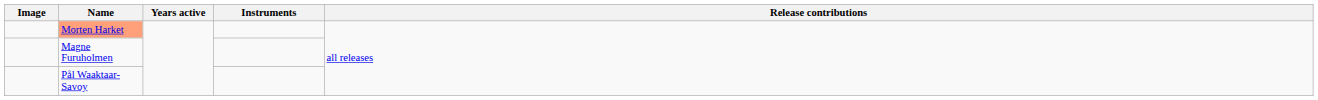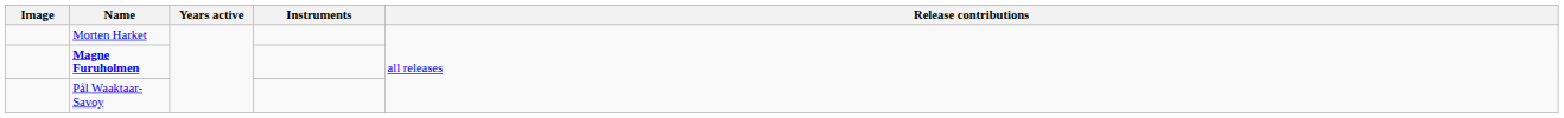Morten Harket | Name: lightsalmon background -> no background
Magne Furuholmen | Name: normal -> bold
